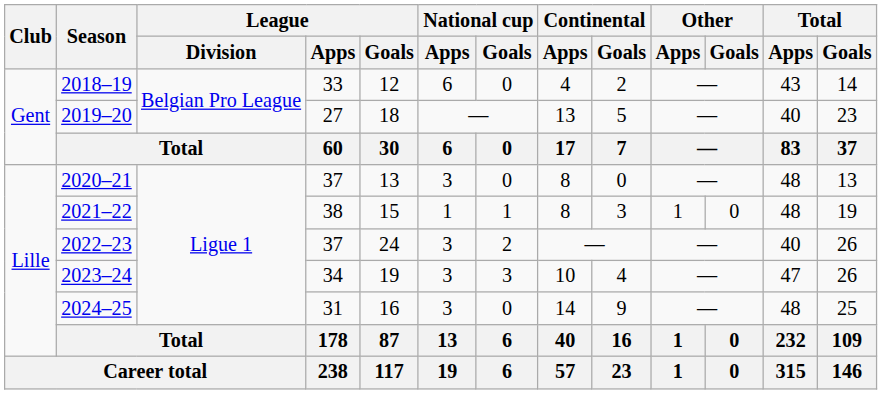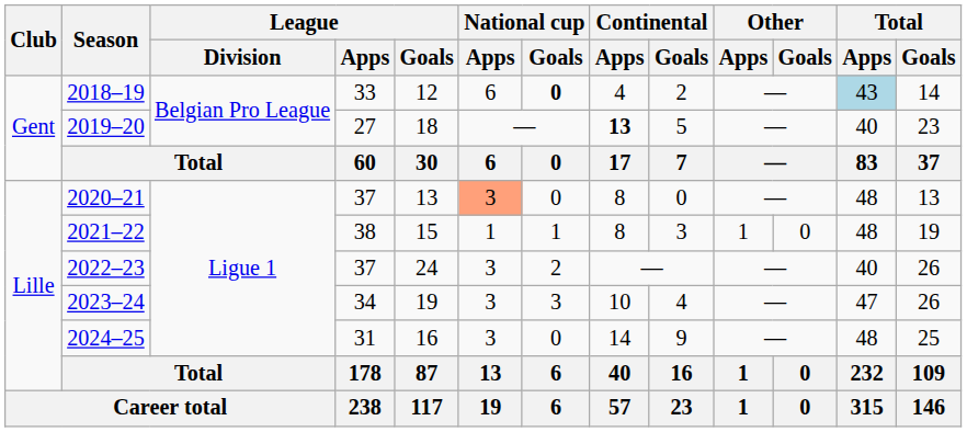2018–19 | National cup / Goals: normal -> bold
2018–19 | Total / Apps: no background -> lightblue background
2019–20 | Continental / Apps: normal -> bold
2020–21 | National cup / Apps: no background -> lightsalmon background
